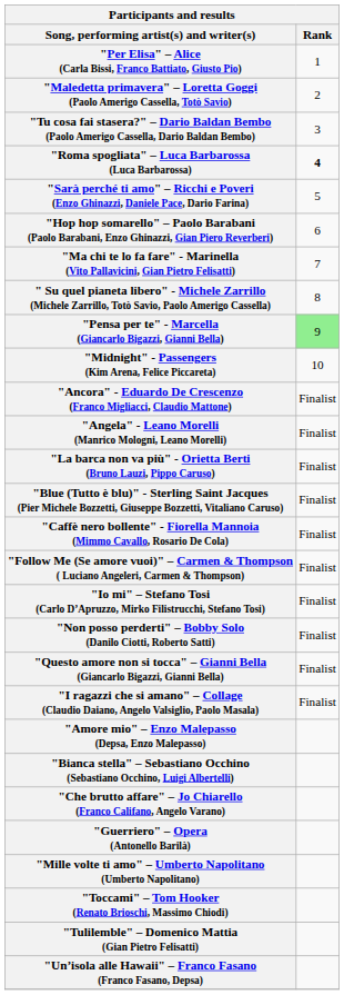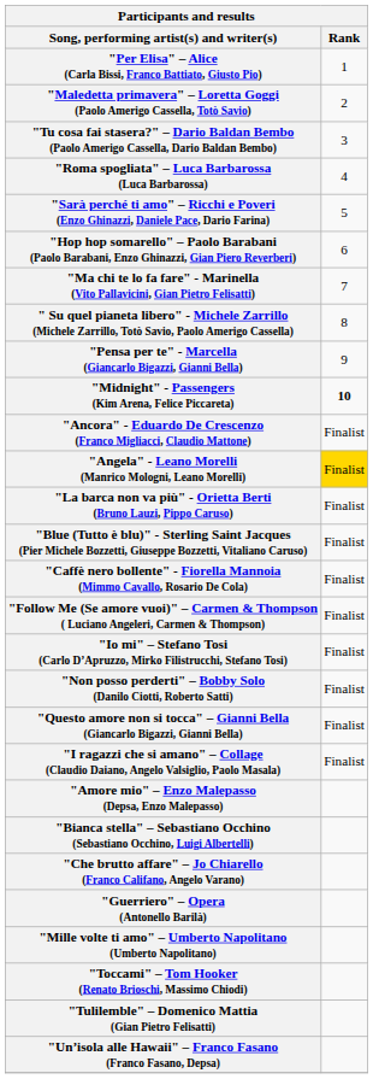"Roma spogliata" – Luca Barbarossa (Luca Barbarossa) | Rank: bold -> normal
"Pensa per te" - Marcella (Giancarlo Bigazzi, Gianni Bella) | Rank: lightgreen background -> no background
"Midnight" - Passengers (Kim Arena, Felice Piccareta) | Rank: normal -> bold
"Angela" - Leano Morelli (Manrico Mologni, Leano Morelli) | Rank: no background -> gold background
